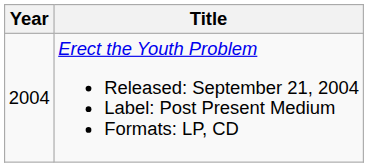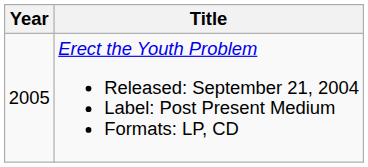row 2 | Year: 2004 -> 2005
